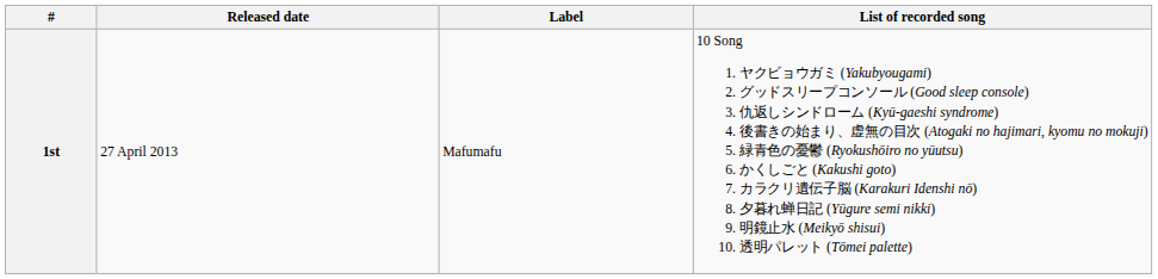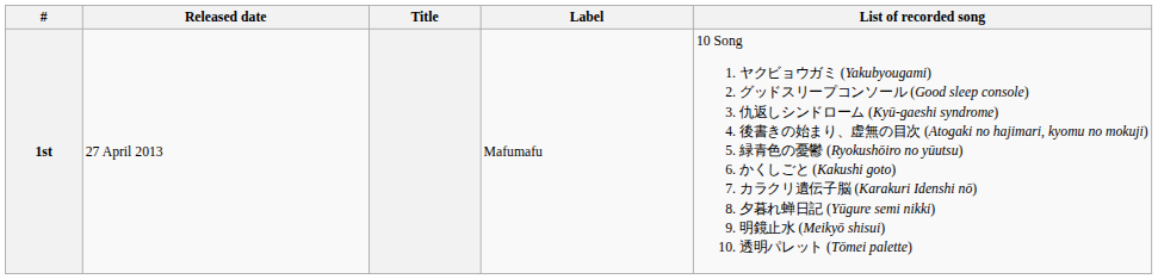+ column: Title
